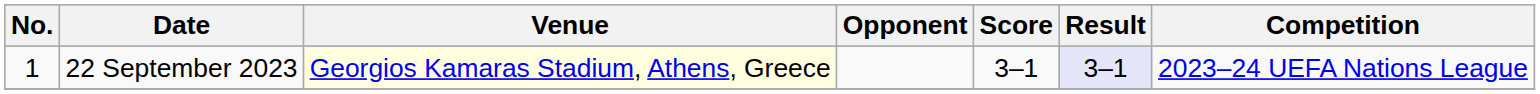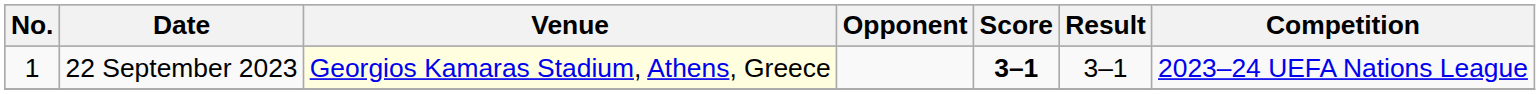22 September 2023 | Score: normal -> bold
22 September 2023 | Result: lavender background -> no background
